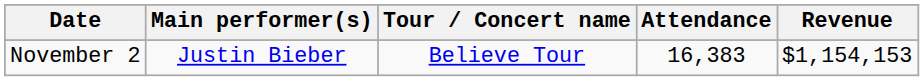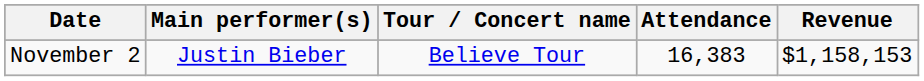November 2 | Revenue: $1,154,153 -> $1,158,153
